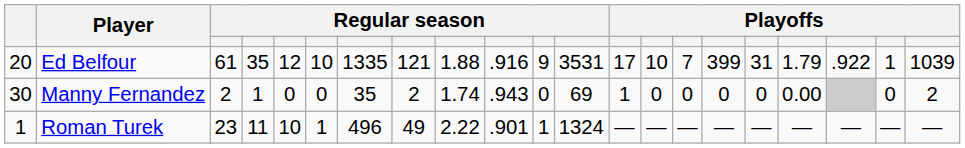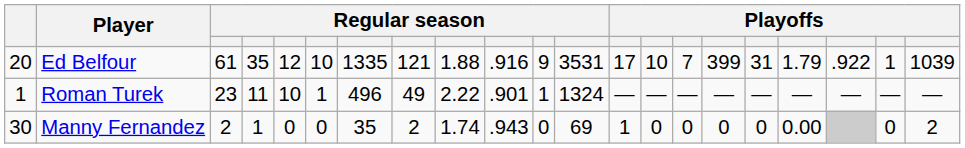rows swapped: Roman Turek <-> Manny Fernandez
